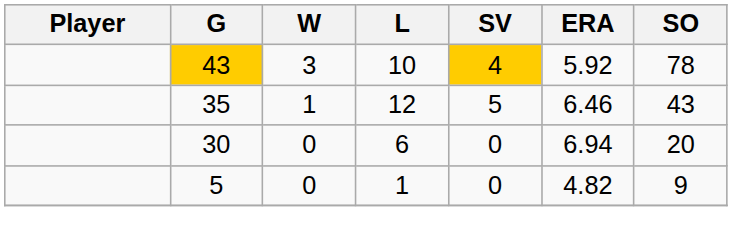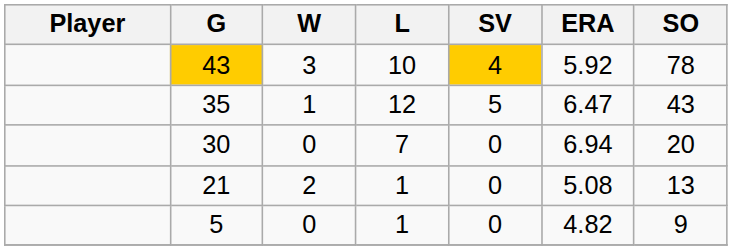35 | ERA: 6.46 -> 6.47
30 | L: 6 -> 7
+ row: 21 | 2 | 1 | 0 | 5.08 | 13
